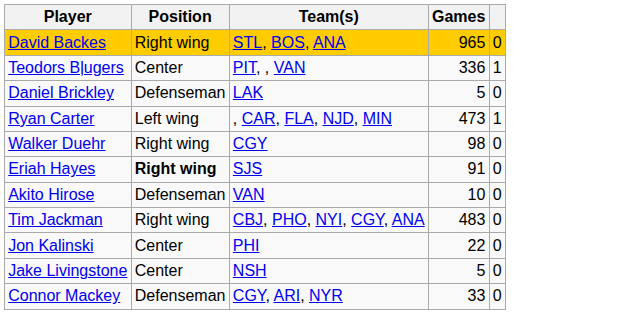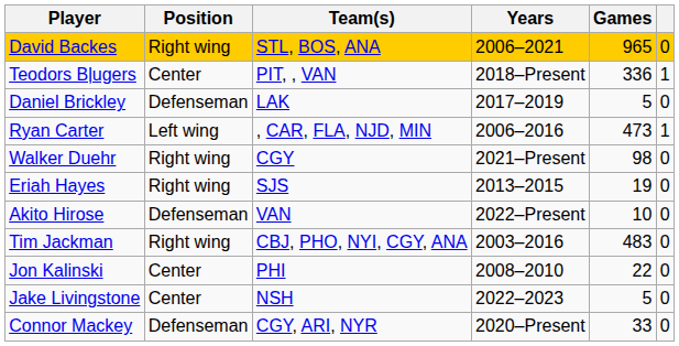+ column: Years | 2006–2021 | 2018–Present | 2017–2019 | 2006–2016 | 2021–Present | 2013–2015 | 2022–Present | 2003–2016 | 2008–2010 | 2022–2023 | 2020–Present
Eriah Hayes | Position: bold -> normal
Eriah Hayes | Games: 91 -> 19
